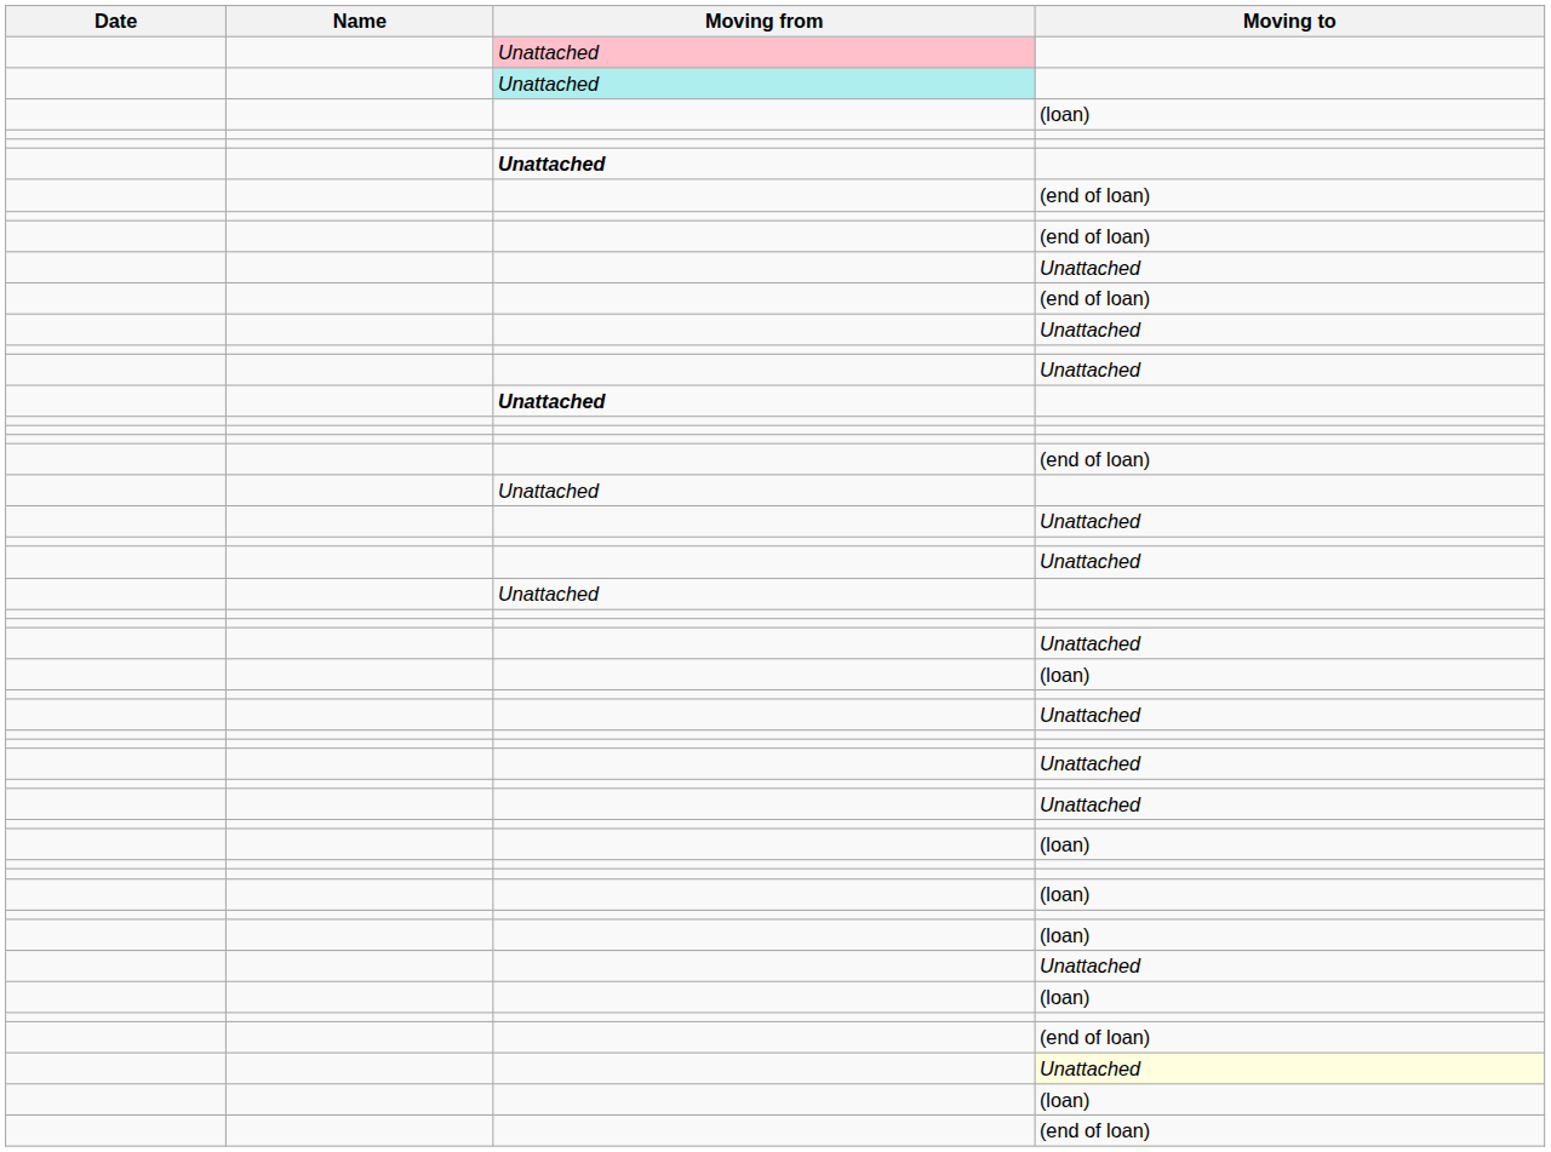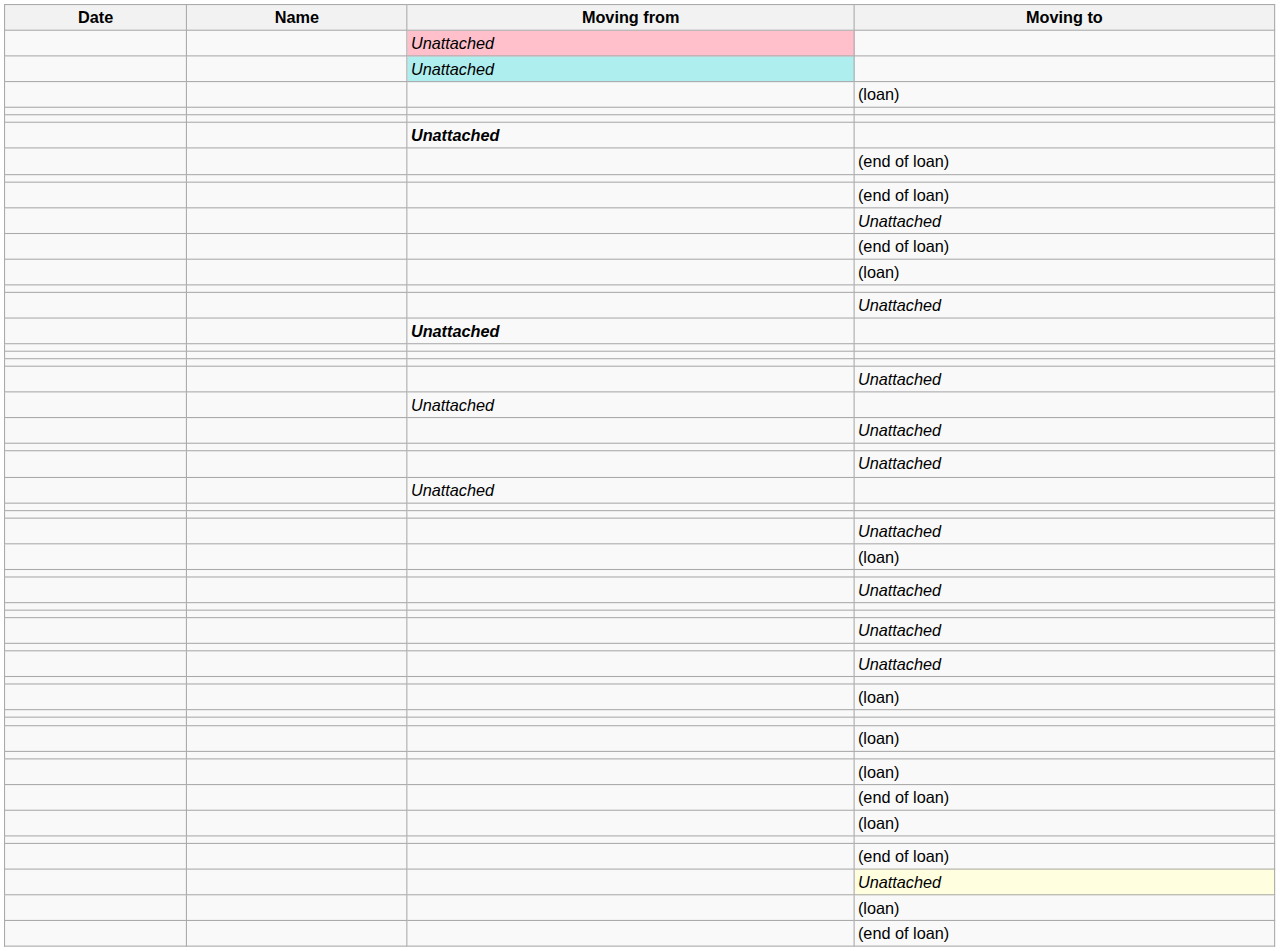row 13 | Moving to: Unattached -> (loan)
row 20 | Moving to: (end of loan) -> Unattached
row 44 | Moving to: Unattached -> (end of loan)
